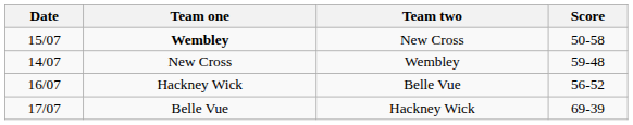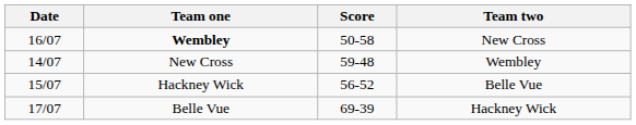columns swapped: Score <-> Team two
row 2 | Date: 15/07 -> 16/07
row 4 | Date: 16/07 -> 15/07
